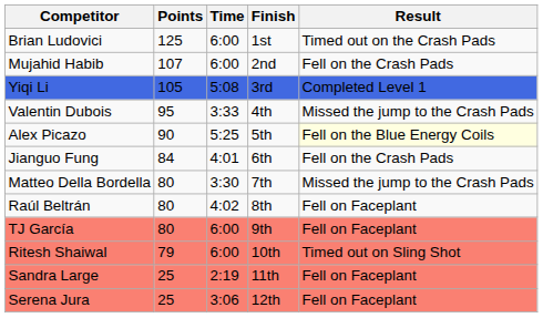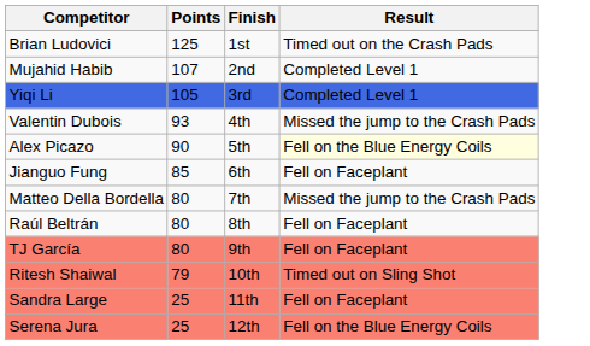- column: Time | 6:00 | 6:00 | 5:08 | 3:33 | 5:25 | 4:01 | 3:30 | 4:02 | 6:00 | 6:00 | 2:19 | 3:06
Mujahid Habib | Result: Fell on the Crash Pads -> Completed Level 1
Valentin Dubois | Points: 95 -> 93
Jianguo Fung | Points: 84 -> 85
Jianguo Fung | Result: Fell on the Crash Pads -> Fell on Faceplant
Serena Jura | Result: Fell on Faceplant -> Fell on the Blue Energy Coils
